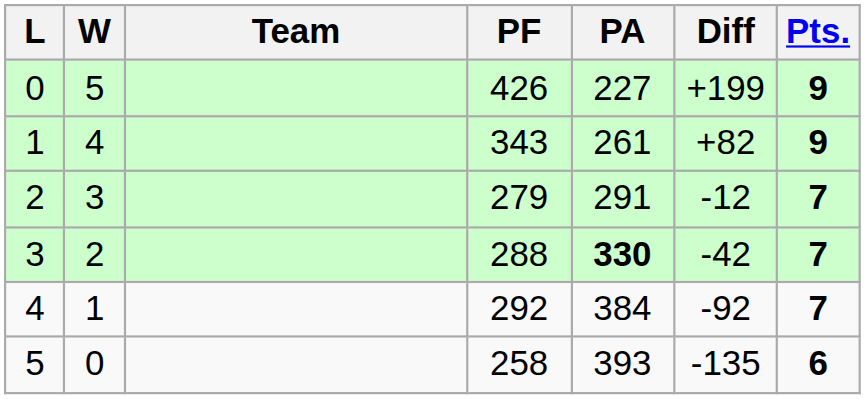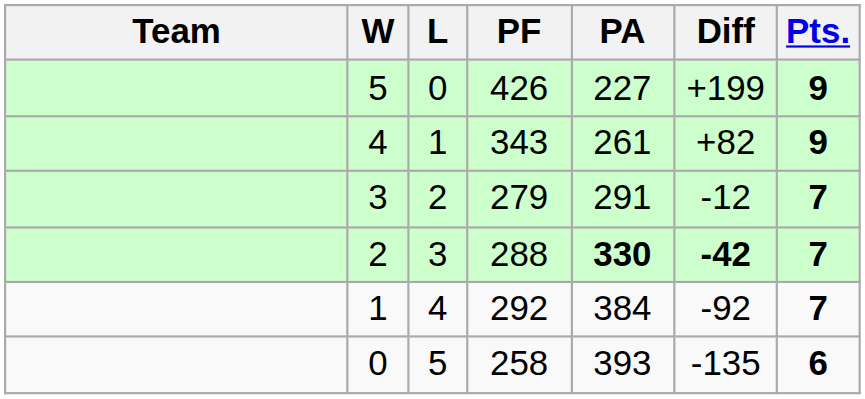columns swapped: Team <-> L
row 5 | Diff: normal -> bold
